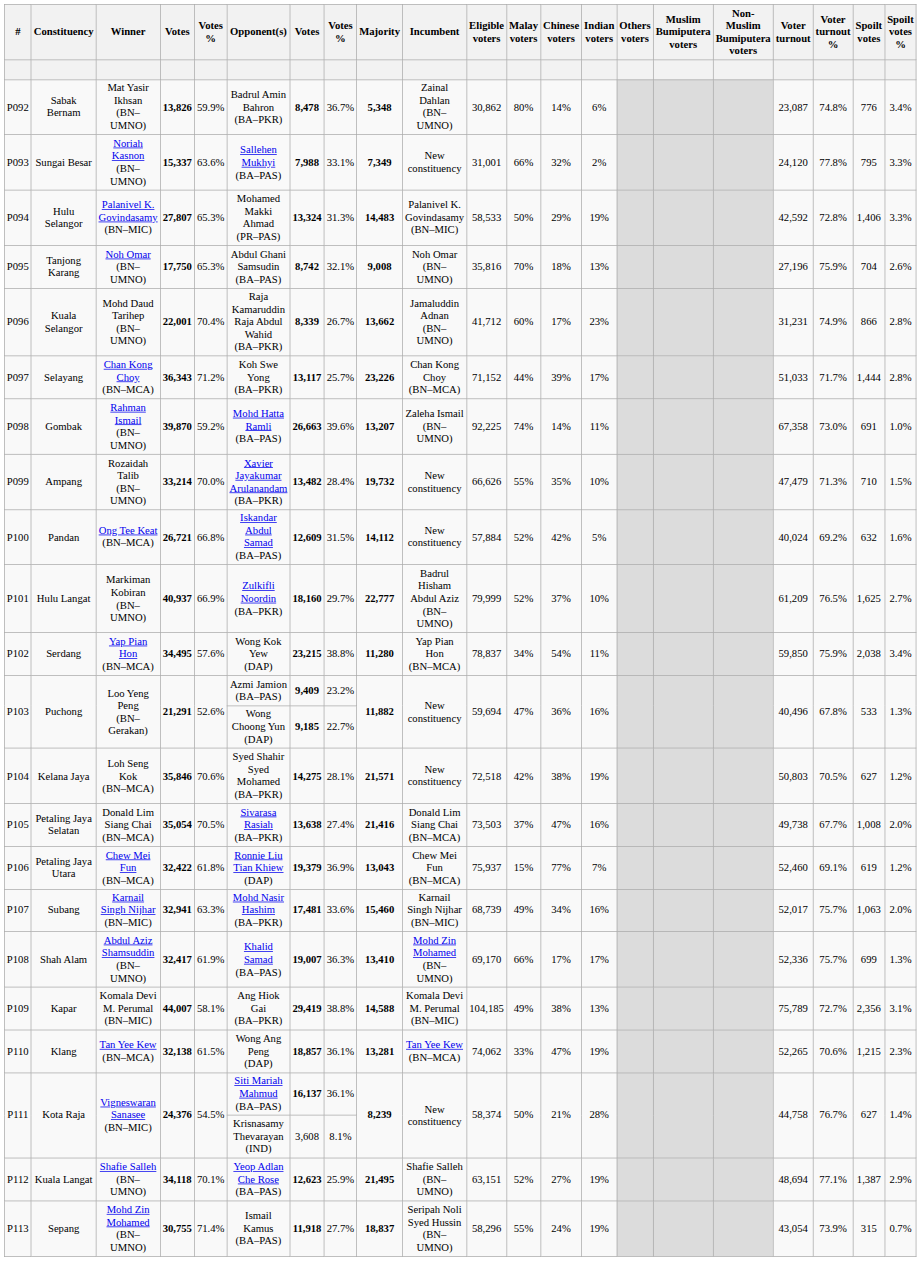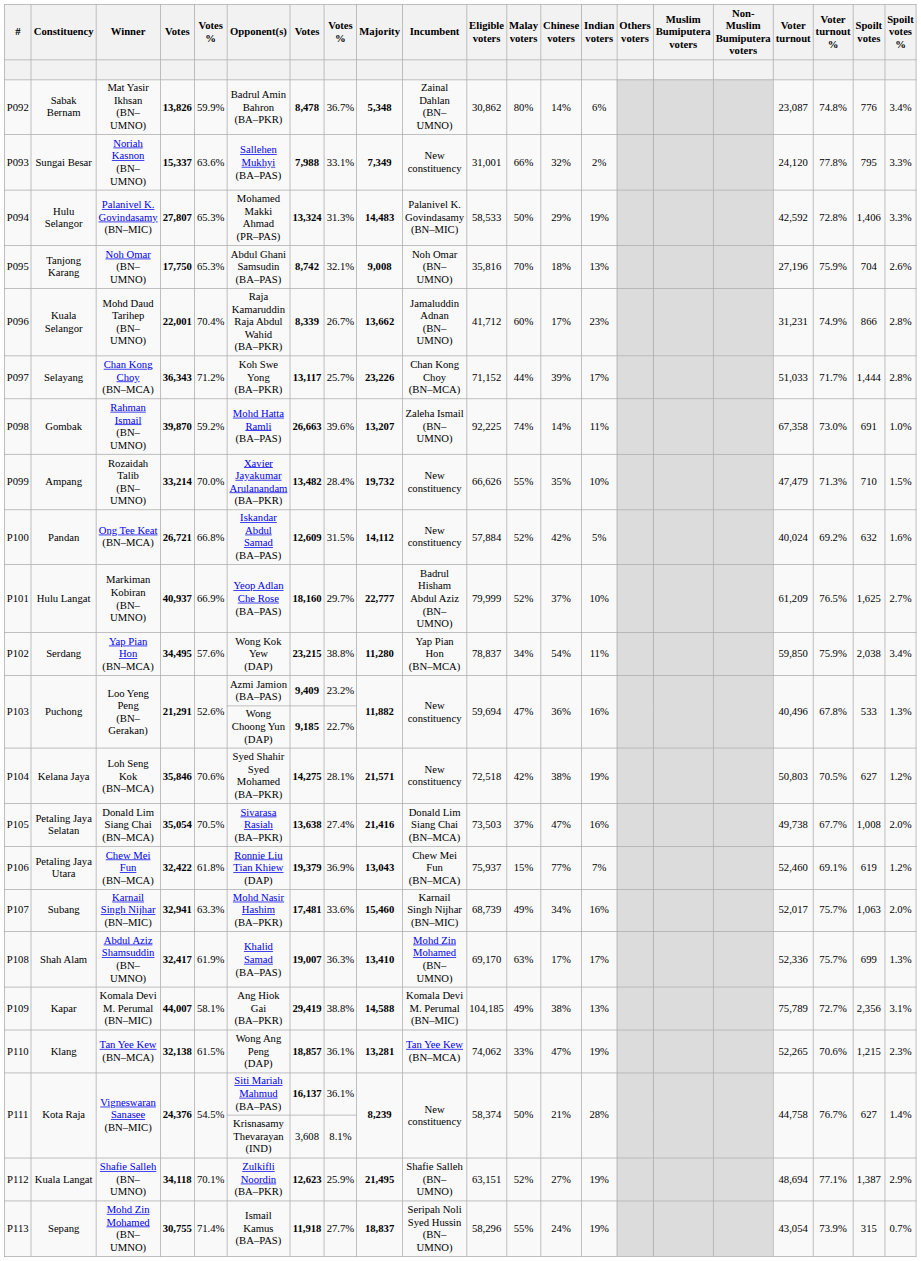Hulu Langat | Opponent(s): Zulkifli Noordin (BA–PKR) -> Yeop Adlan Che Rose (BA–PAS)
Shah Alam | Malay voters: 66% -> 63%
Kuala Langat | Opponent(s): Yeop Adlan Che Rose (BA–PAS) -> Zulkifli Noordin (BA–PKR)
